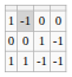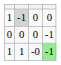row 3 | column 3: 1 -> 0
row 4 | column 3: -1 -> -0
row 4 | column 4: no background -> lightgreen background
